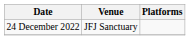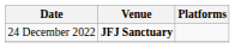24 December 2022 | Venue: normal -> bold
